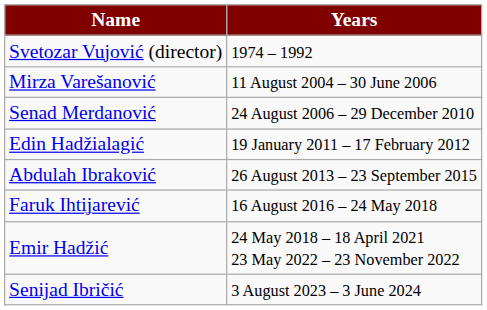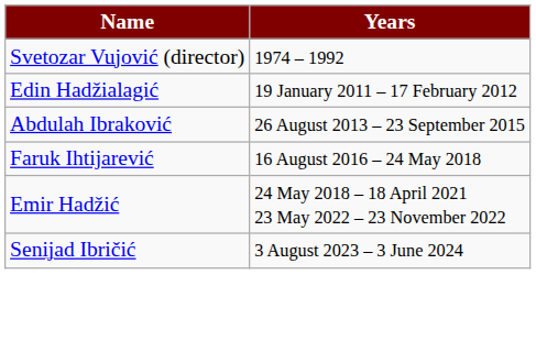- row: Mirza Varešanović | 11 August 2004 – 30 June 2006
- row: Senad Merdanović | 24 August 2006 – 29 December 2010
